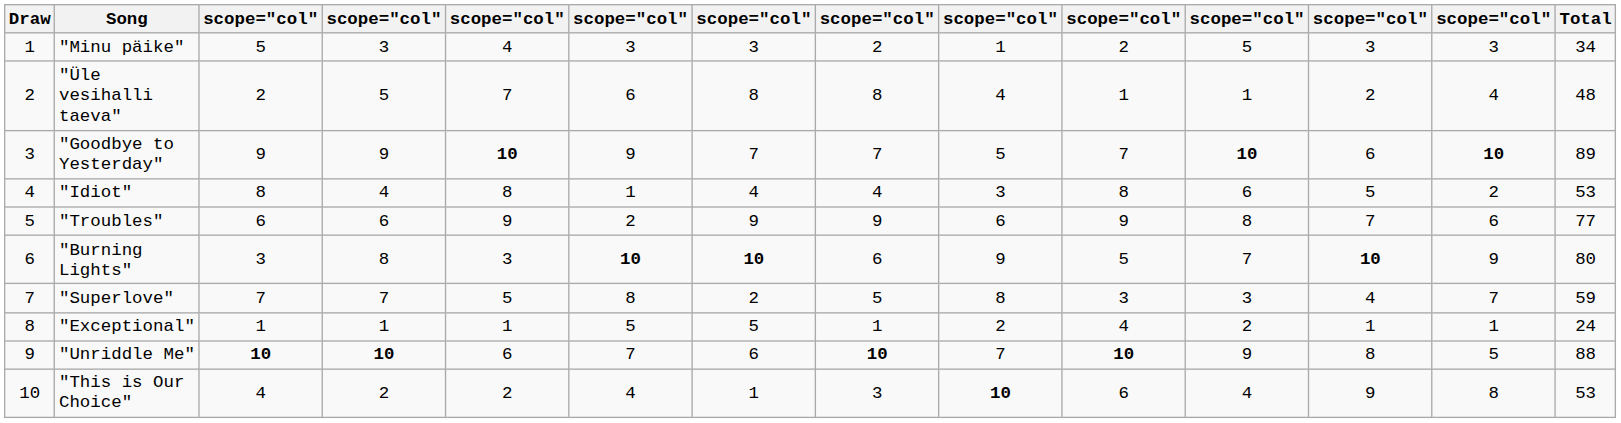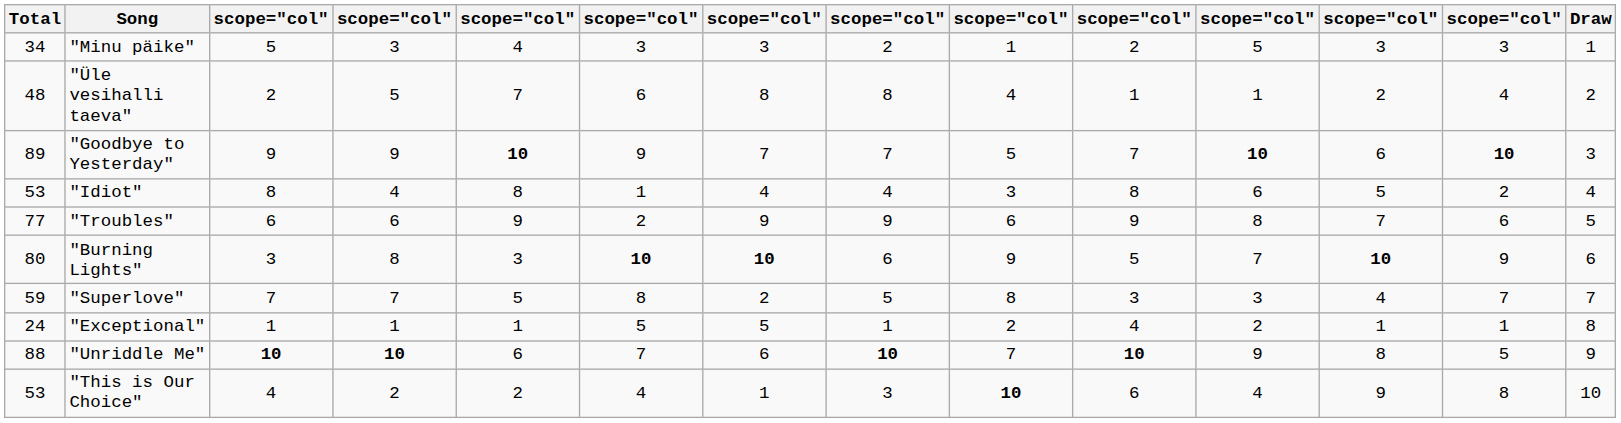columns swapped: Draw <-> Total
